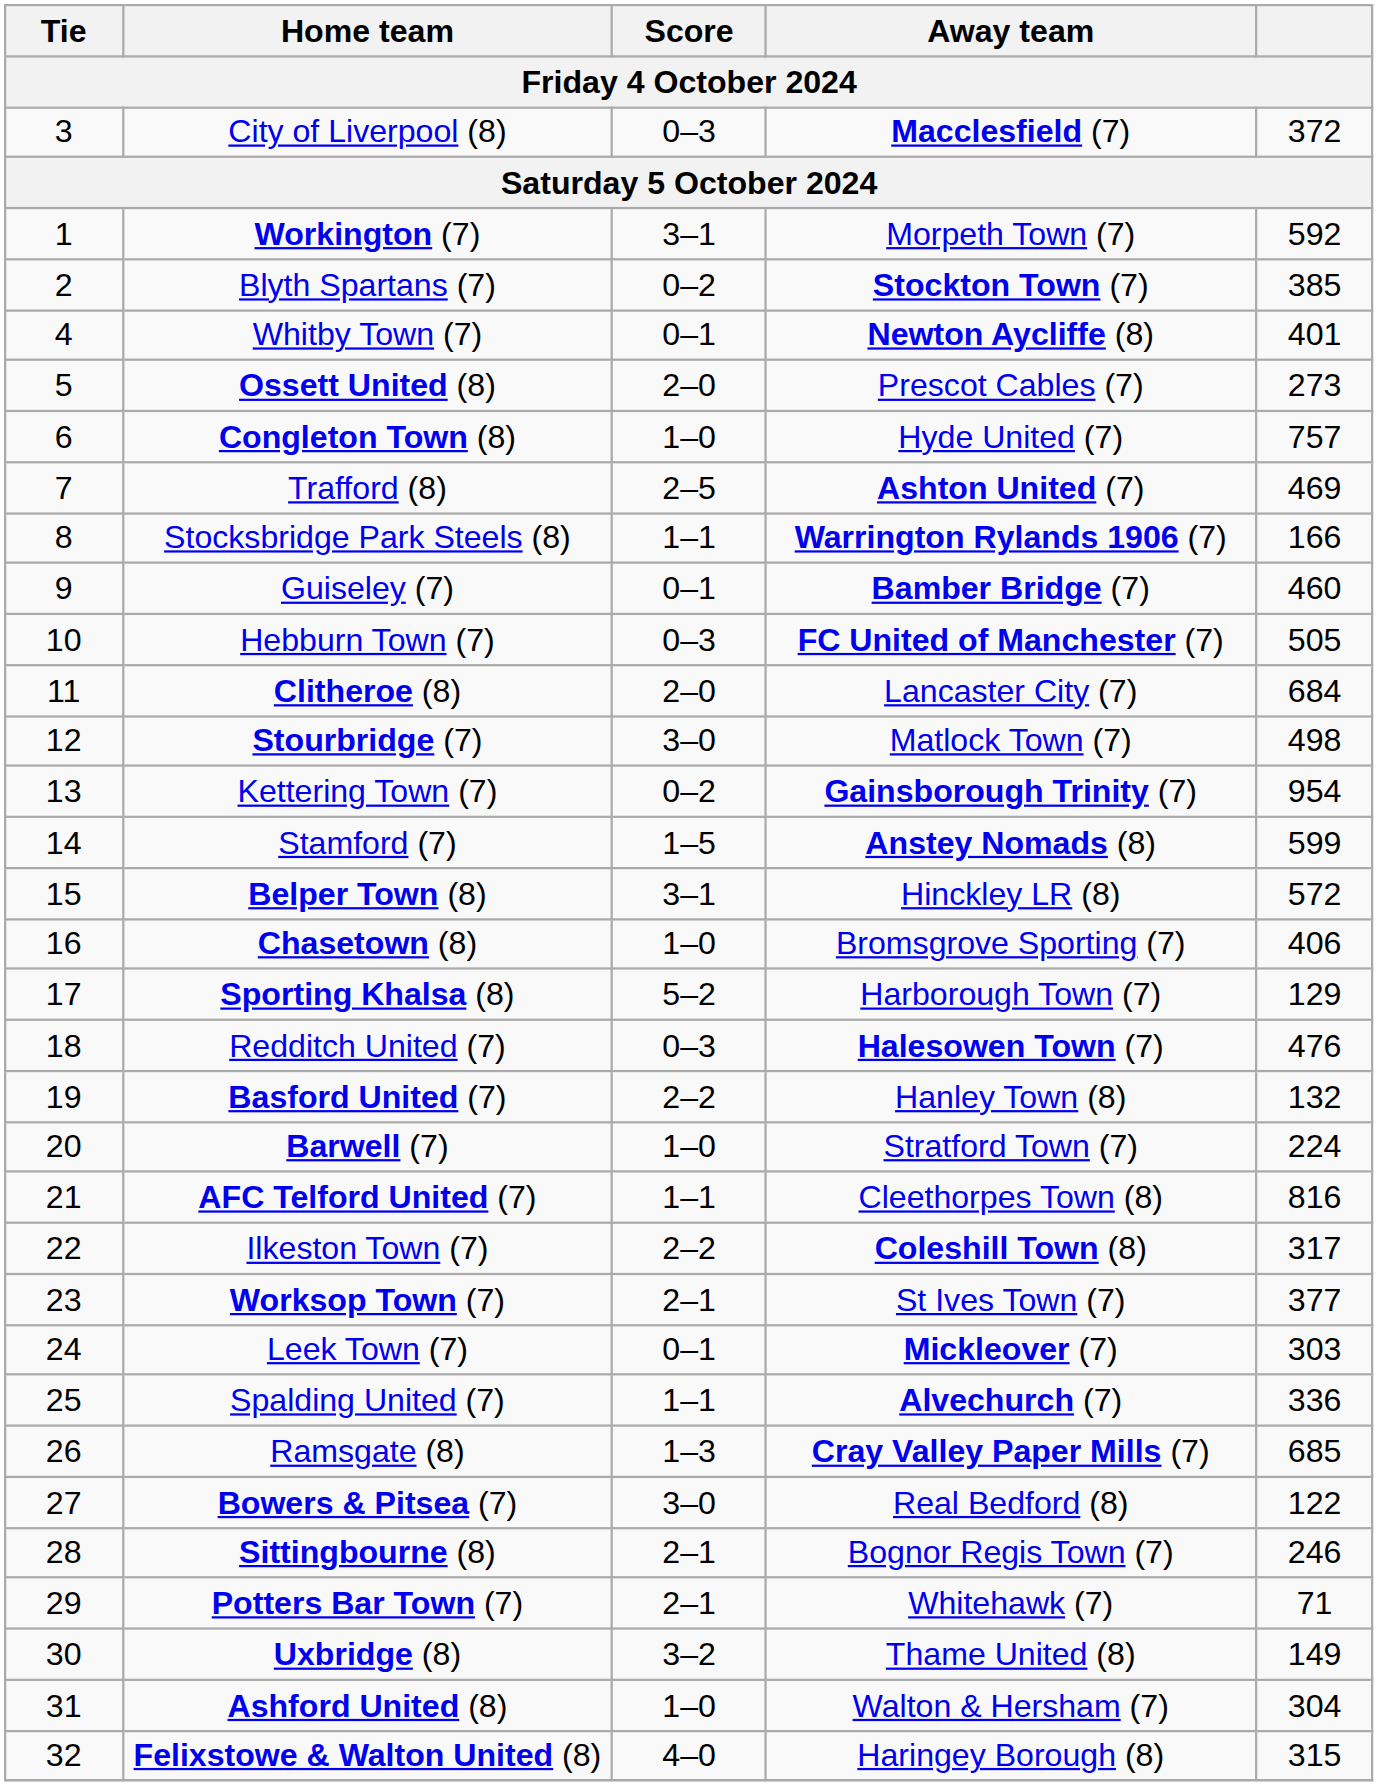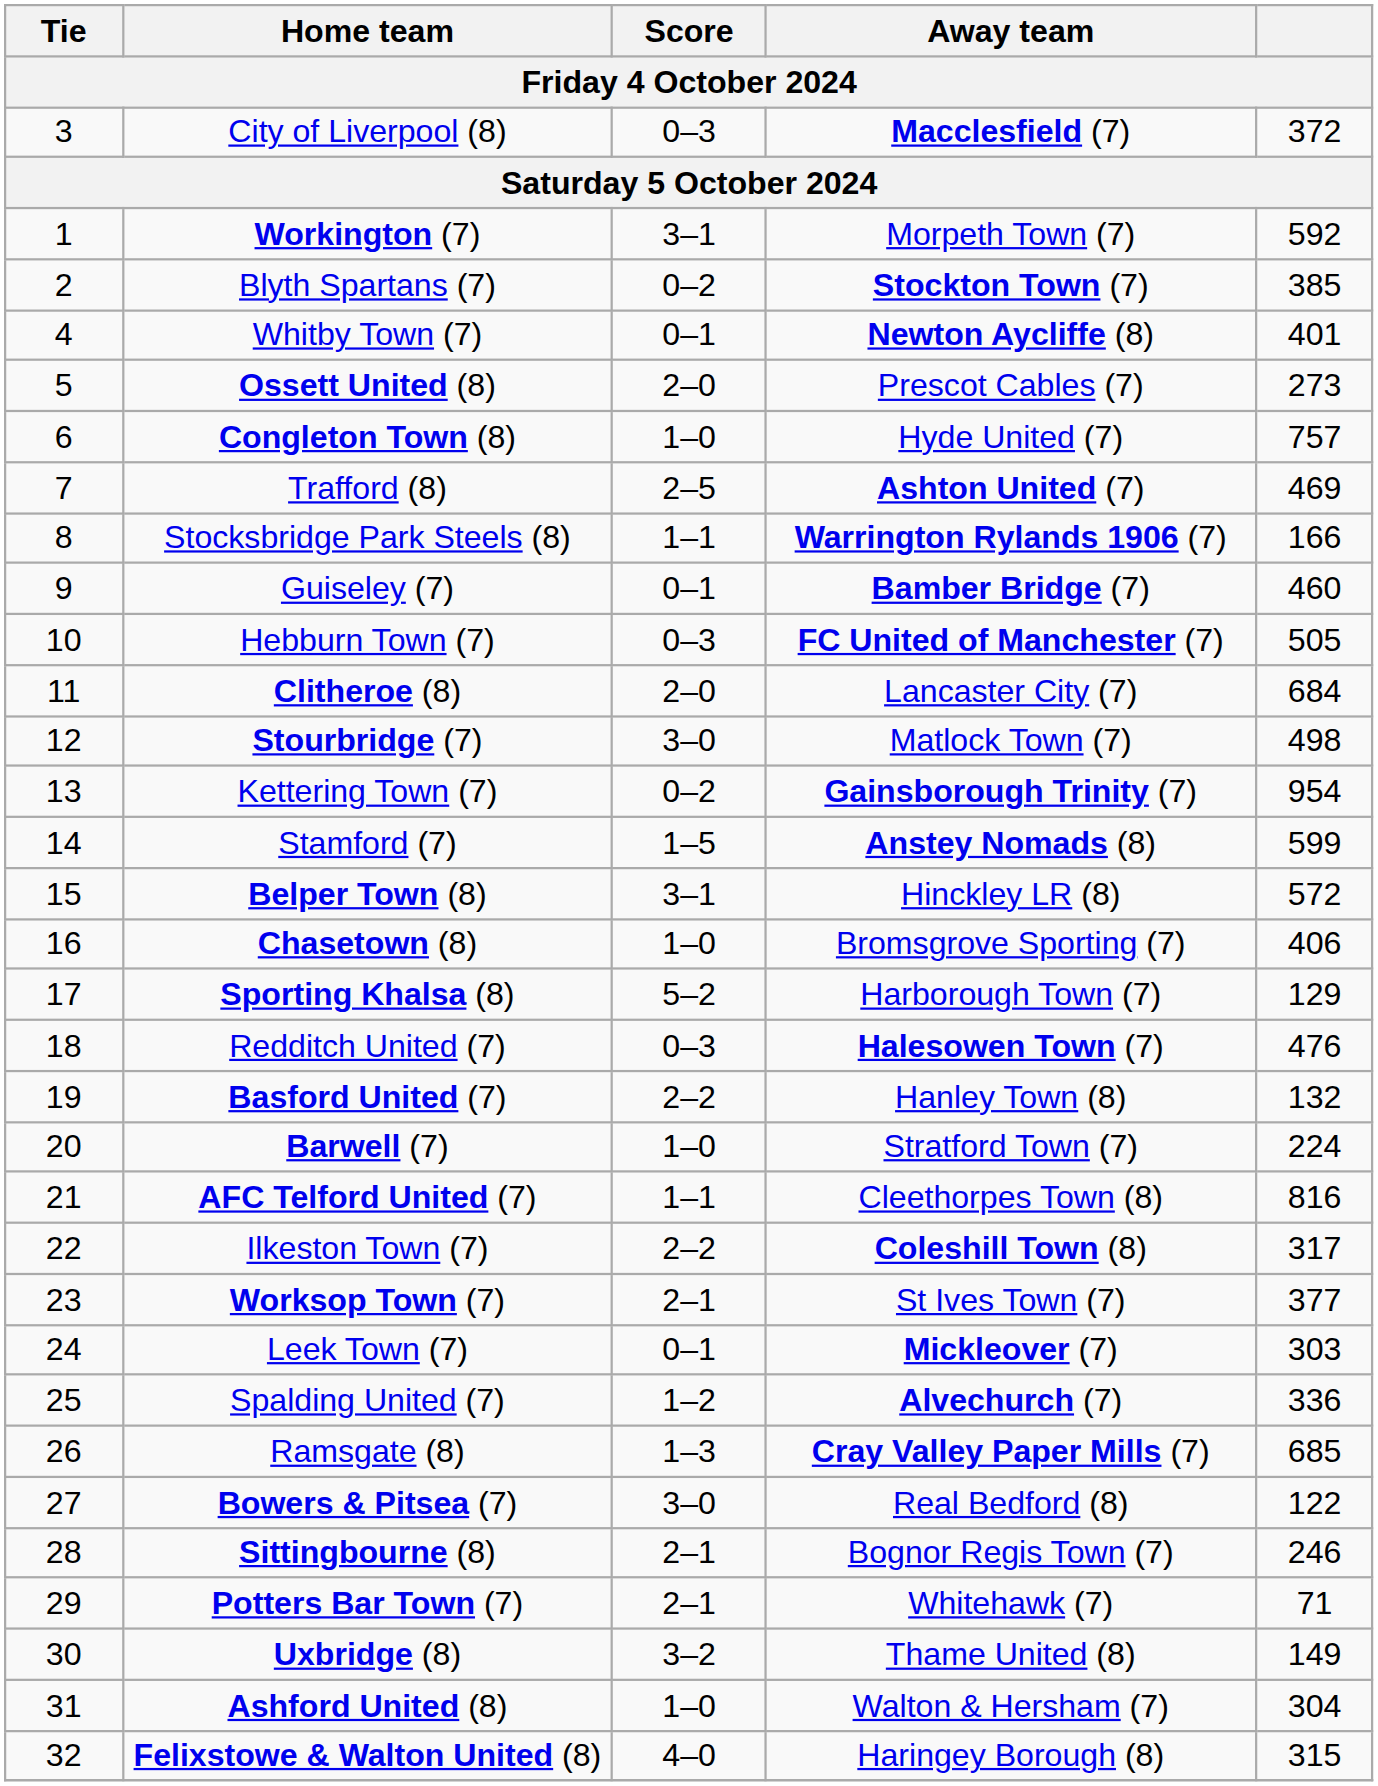Spalding United (7) | Score: 1–1 -> 1–2
